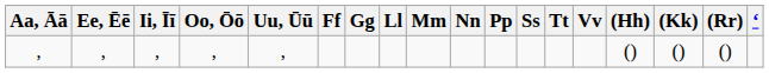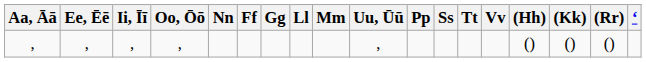columns swapped: Uu, Ūū <-> Nn
